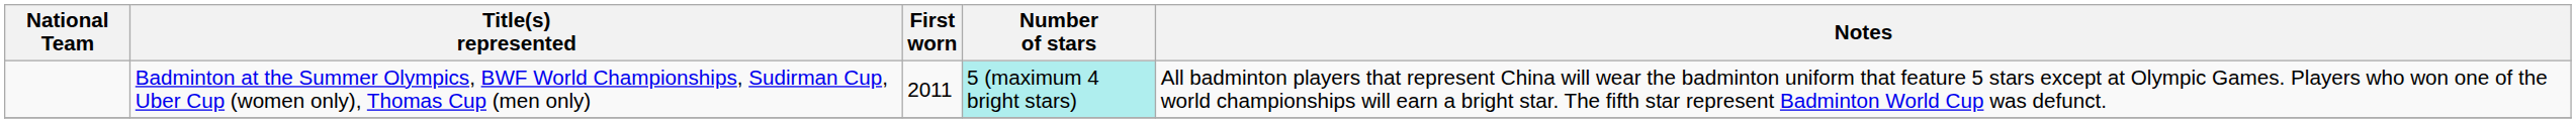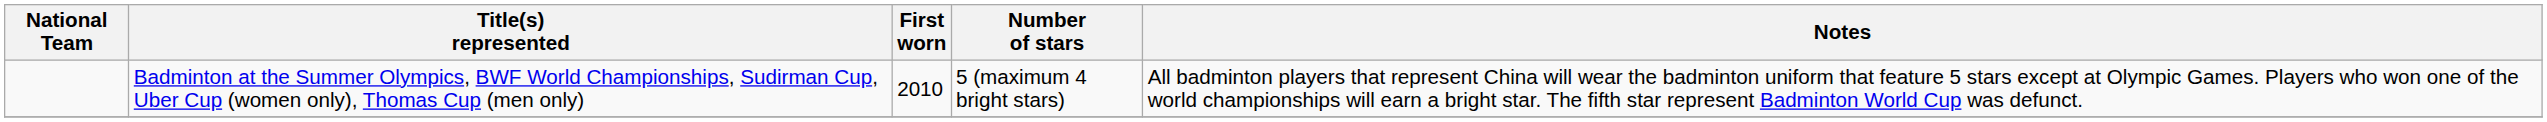row 2 | First worn: 2011 -> 2010
row 2 | Number of stars: paleturquoise background -> no background
